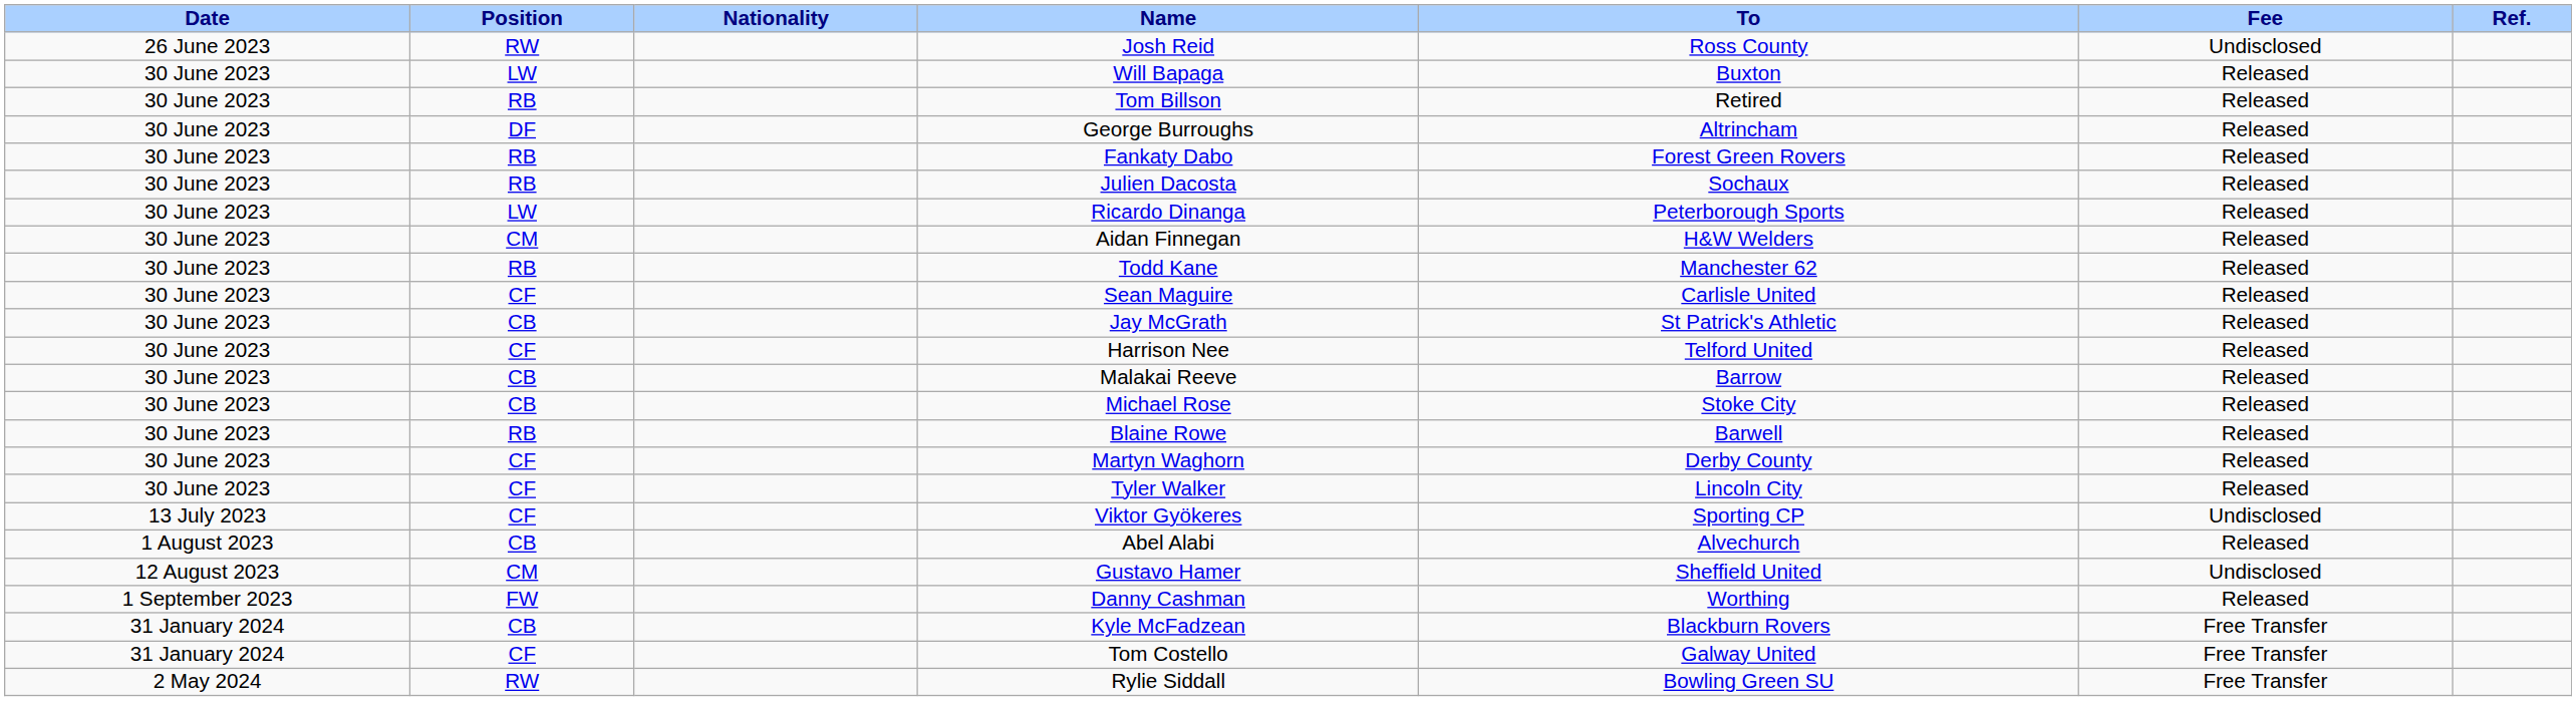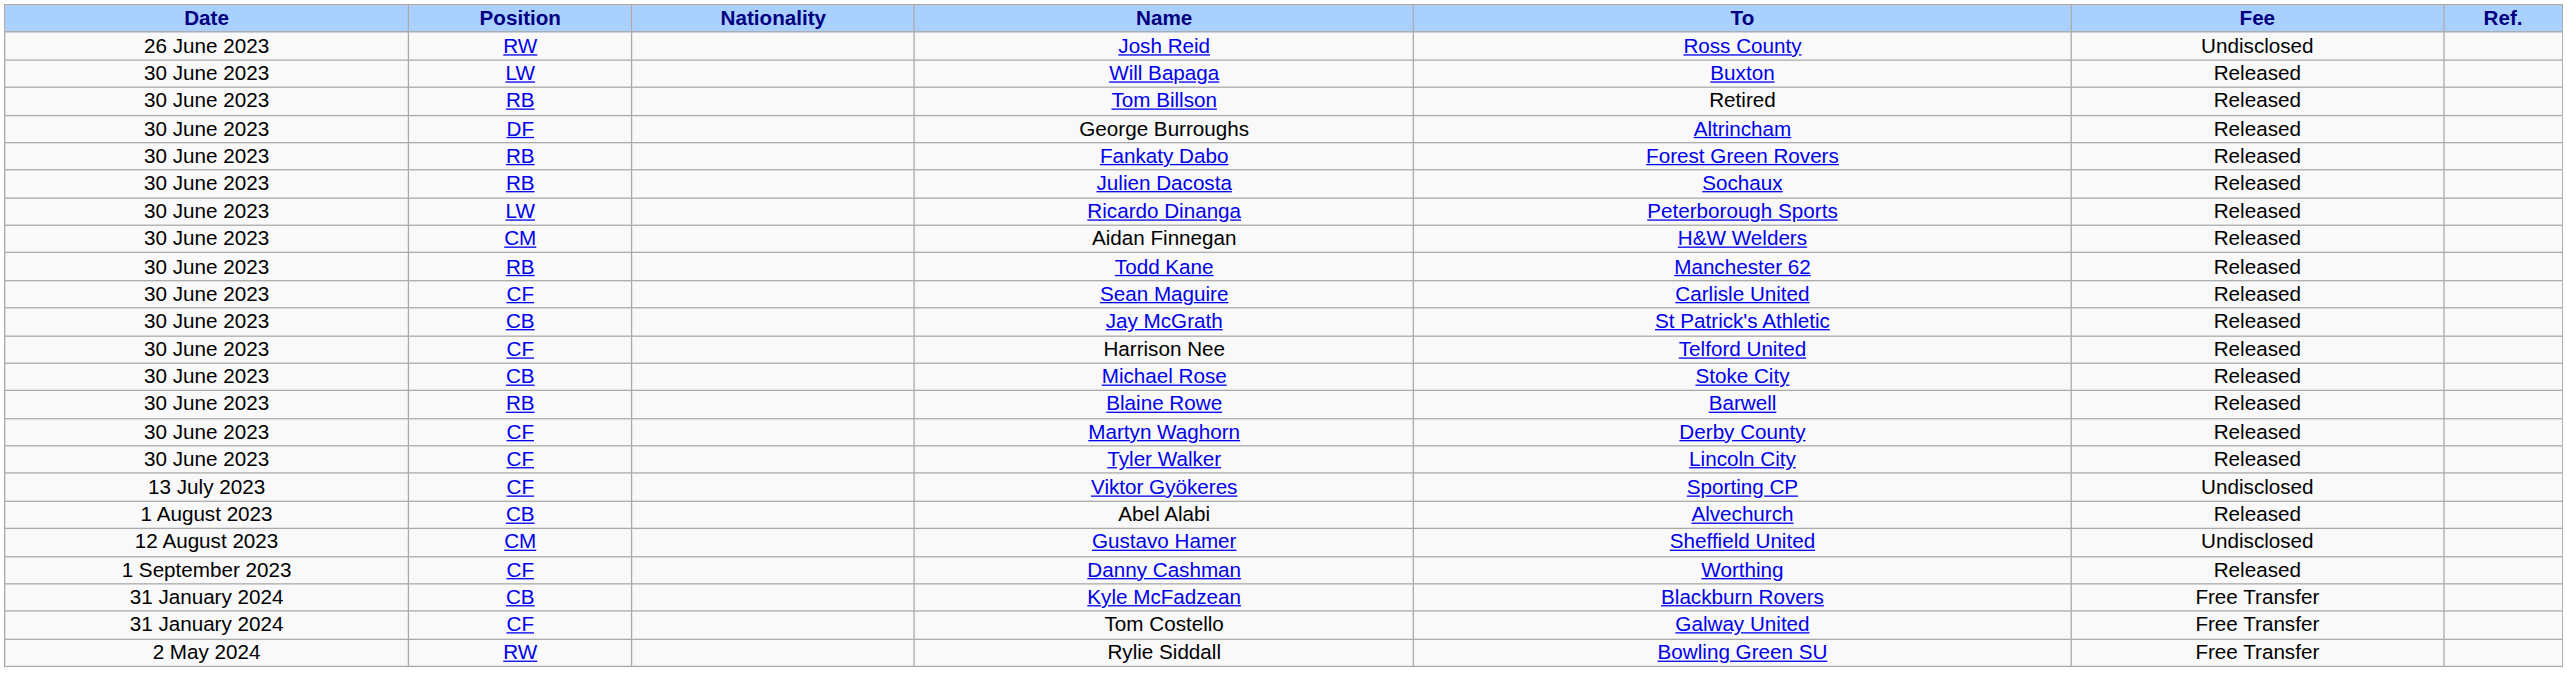- row: 30 June 2023 | CB | Malakai Reeve | Barrow | Released
Danny Cashman | Position: FW -> CF
